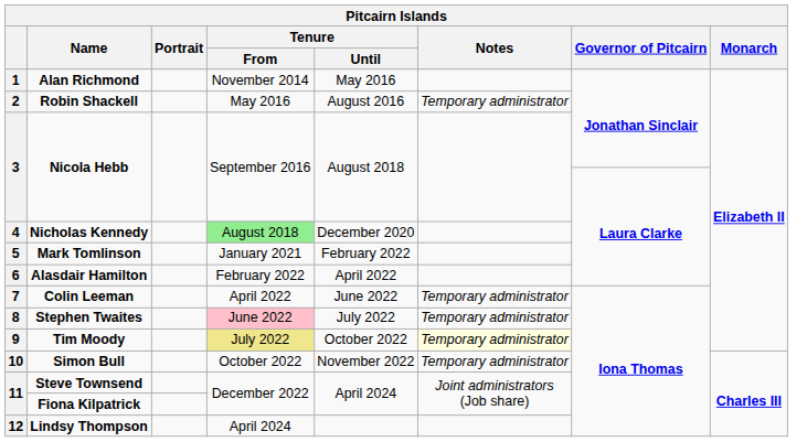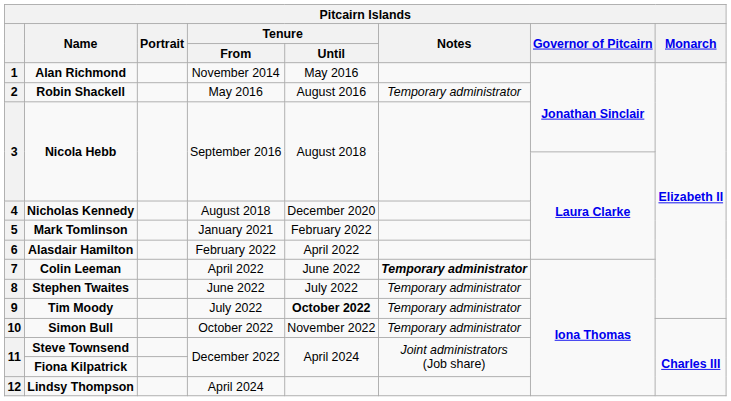Nicholas Kennedy | Tenure / From: lightgreen background -> no background
Colin Leeman | Notes: normal -> bold
Stephen Twaites | Tenure / From: pink background -> no background
Tim Moody | Tenure / From: khaki background -> no background
Tim Moody | Tenure / Until: normal -> bold
Tim Moody | Notes: lightyellow background -> no background
